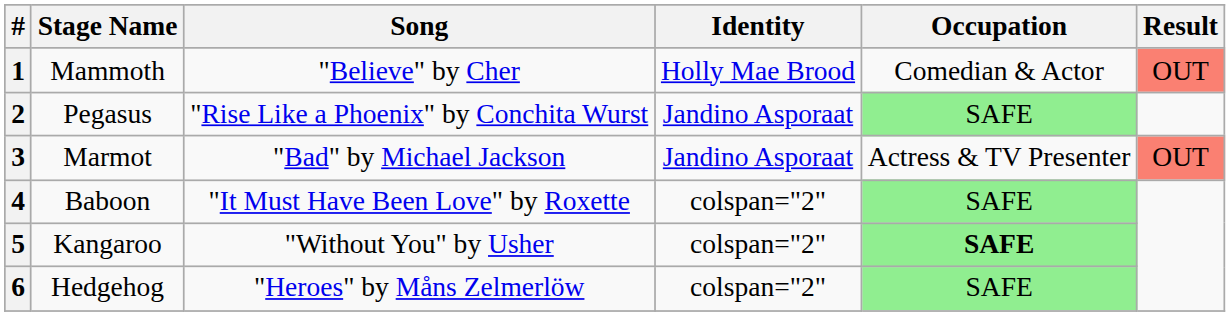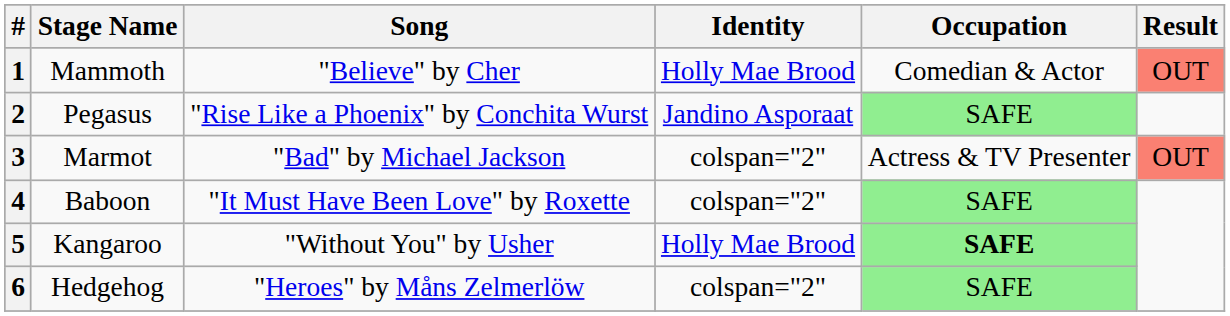3 | Identity: Jandino Asporaat -> colspan="2"
5 | Identity: colspan="2" -> Holly Mae Brood
